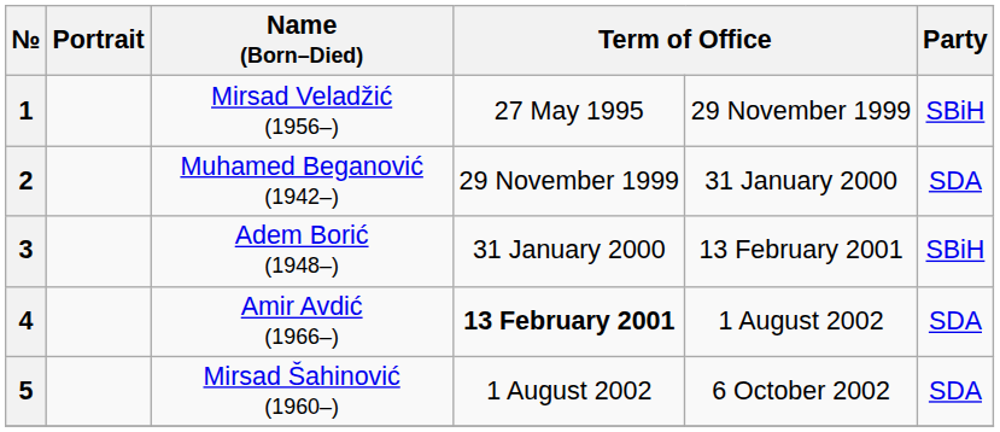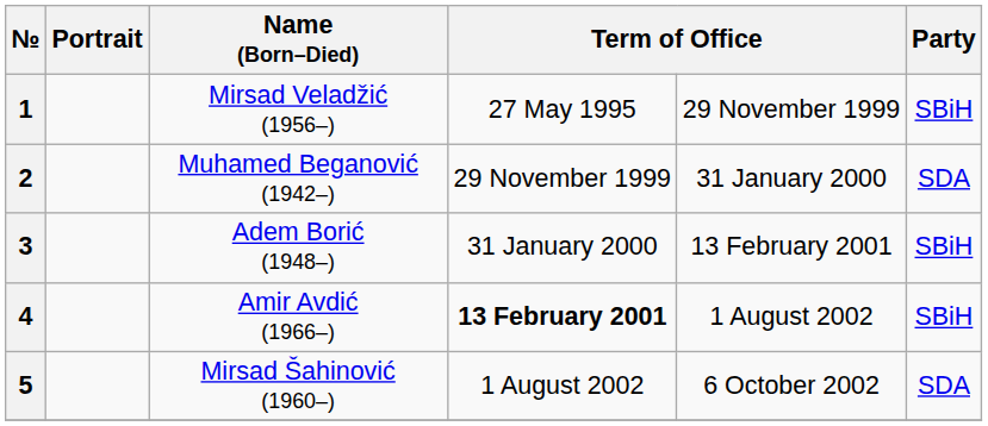4 | Party: SDA -> SBiH
